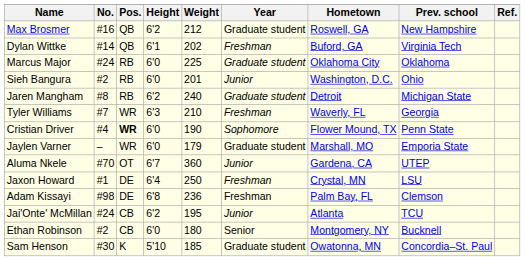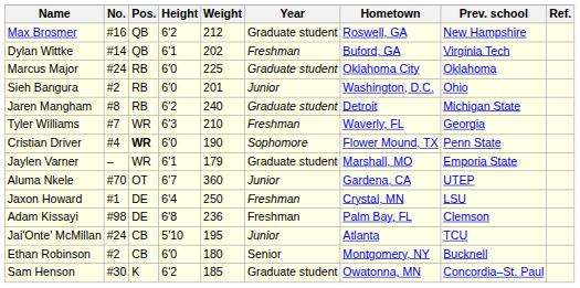Jaylen Varner | Height: 6'0 -> 6'1
Jai'Onte' McMillan | Height: 6'2 -> 5'10
Sam Henson | Height: 5'10 -> 6'2
